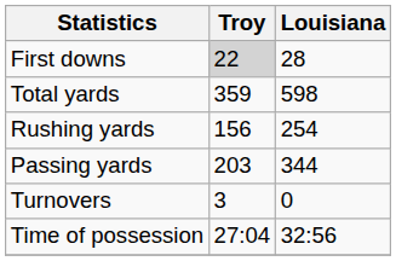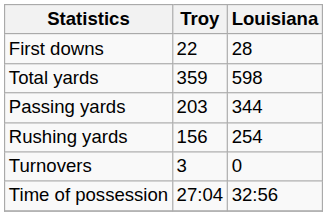First downs | Troy: lightgrey background -> no background
rows swapped: Rushing yards <-> Passing yards
